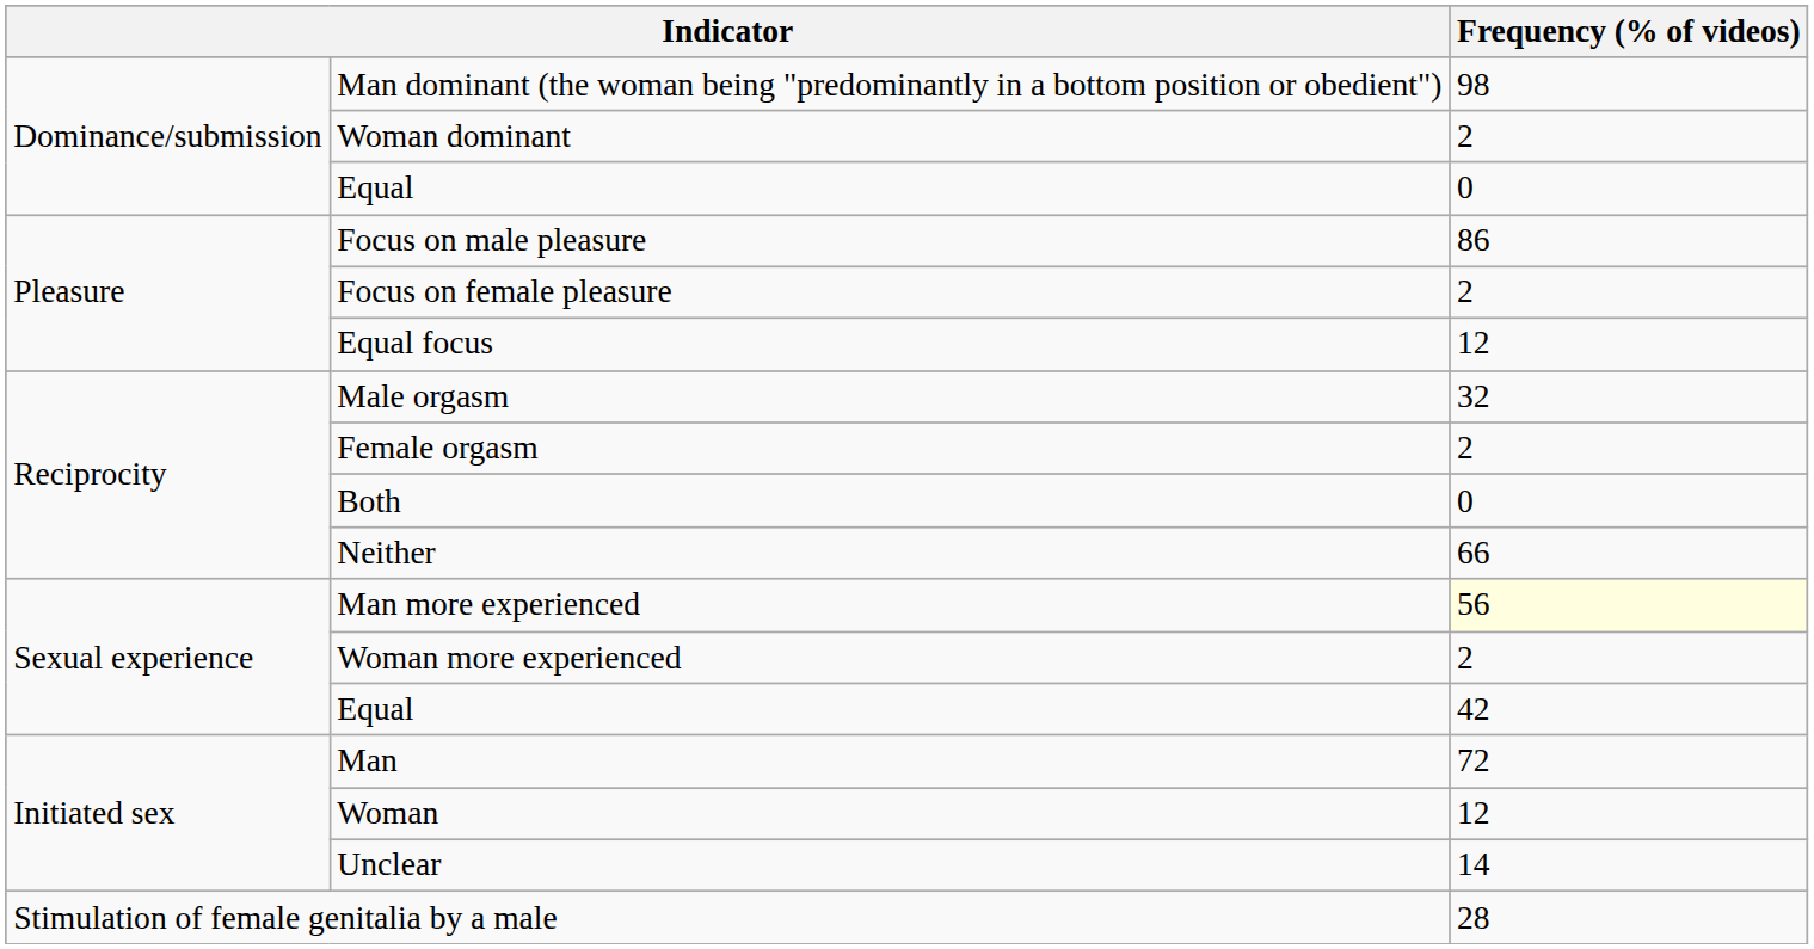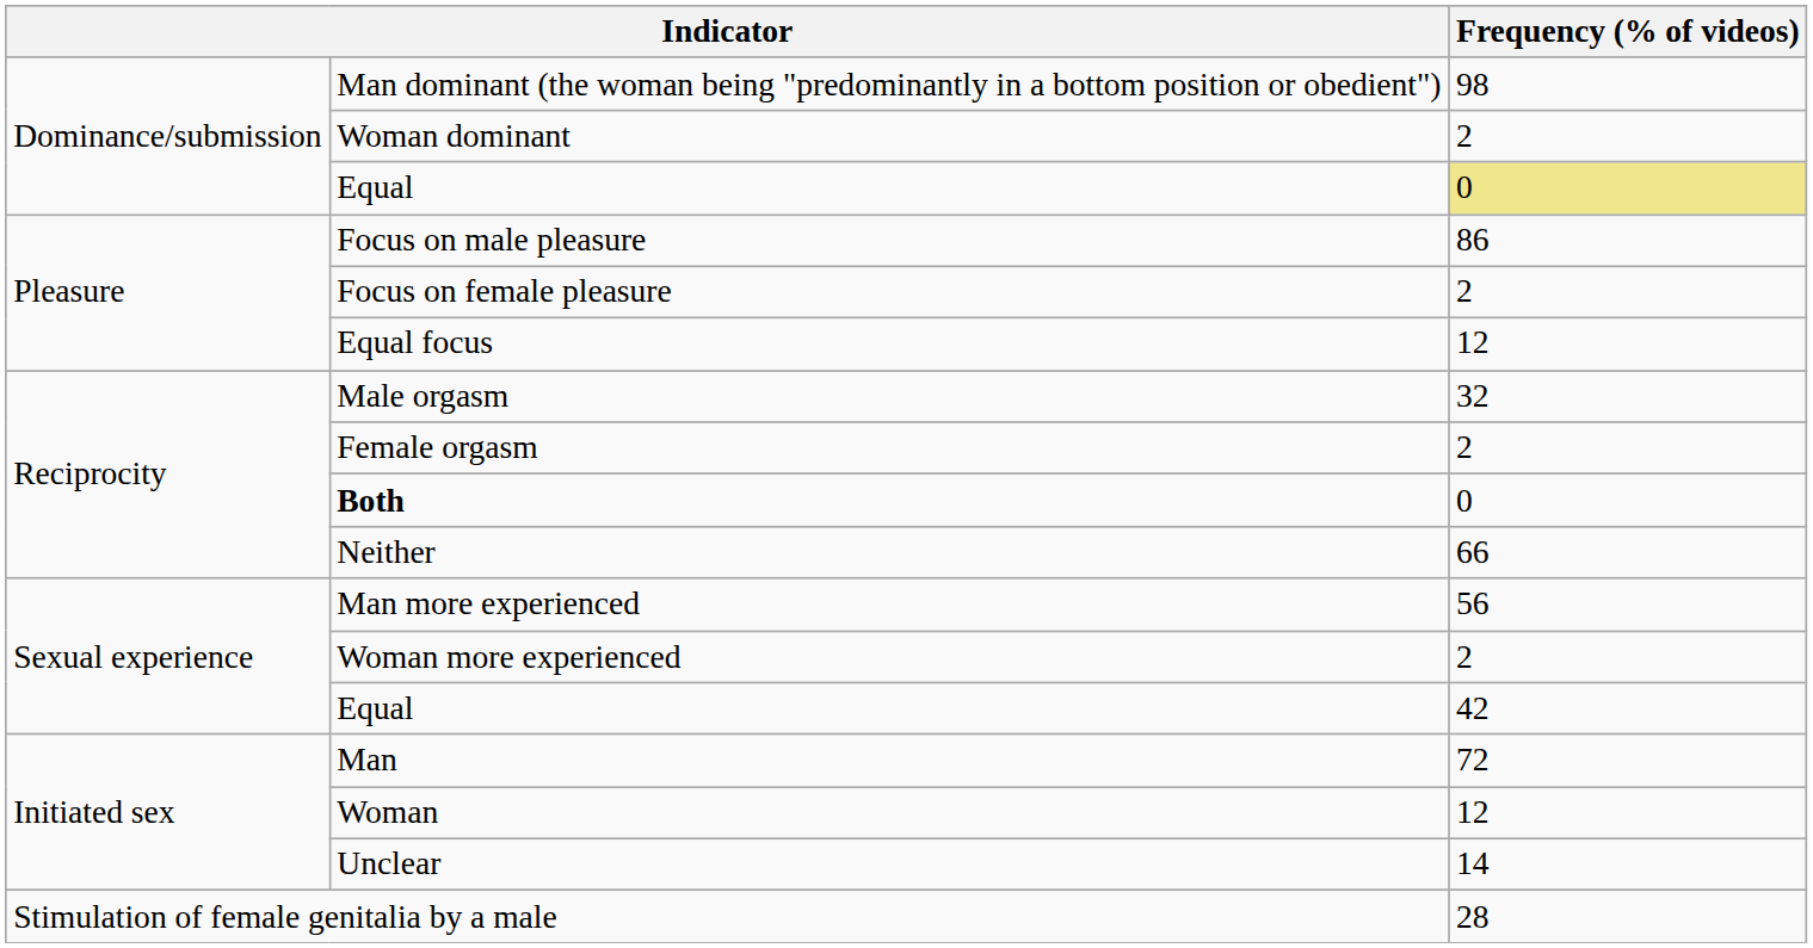Equal / 0 | Frequency (% of videos): no background -> khaki background
Both | column 2: normal -> bold
Man more experienced | Frequency (% of videos): lightyellow background -> no background
